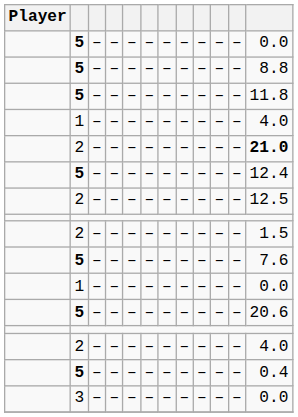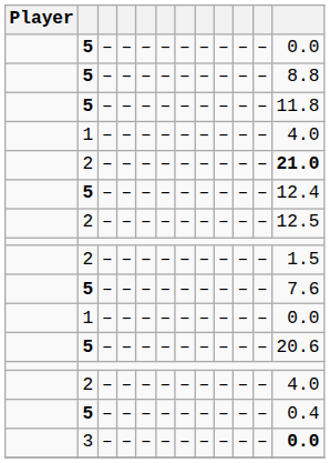3 | column 12: normal -> bold
